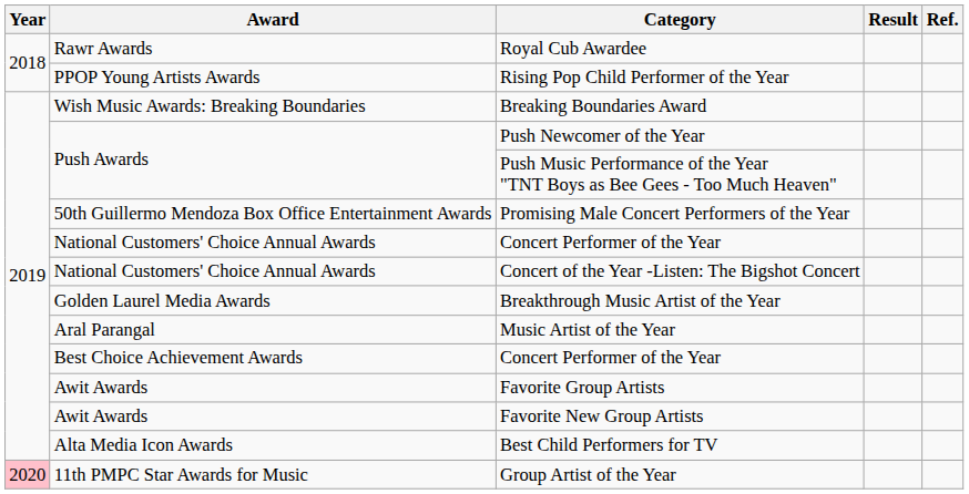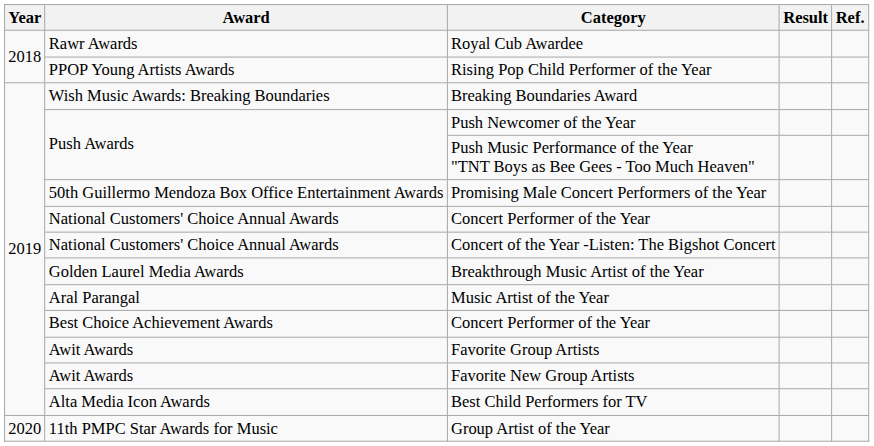Group Artist of the Year | Year: pink background -> no background
